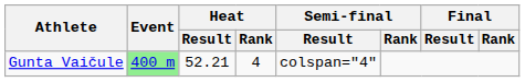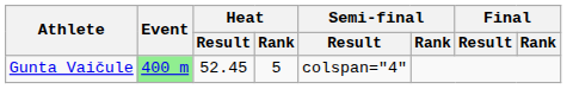Gunta Vaičule | Heat / Result: 52.21 -> 52.45
Gunta Vaičule | Heat / Rank: 4 -> 5
